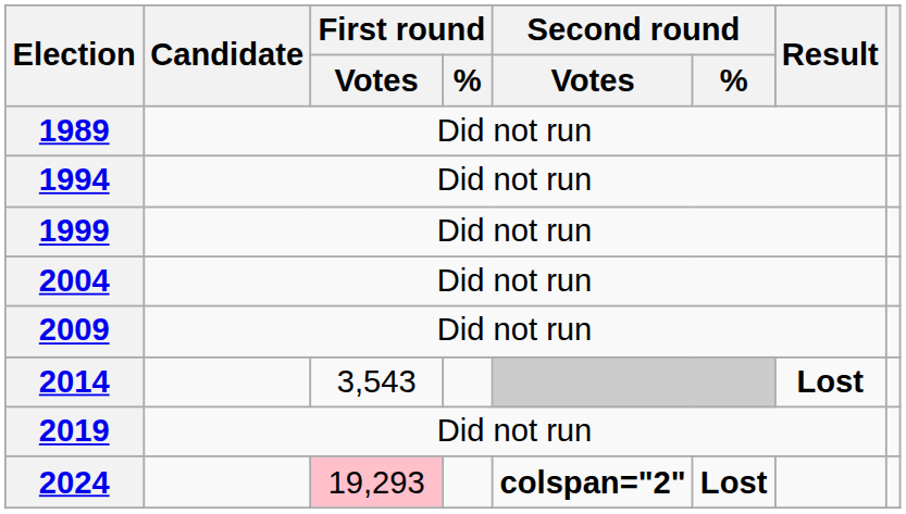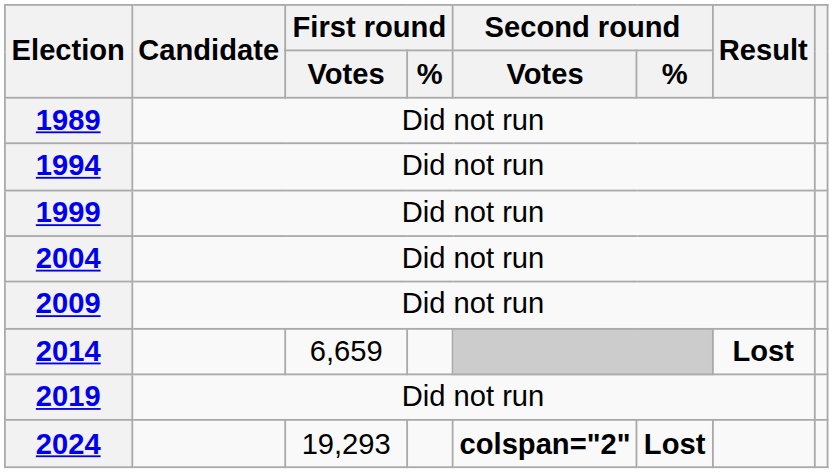2014 | First round / Votes: 3,543 -> 6,659
2024 | First round / Votes: pink background -> no background
